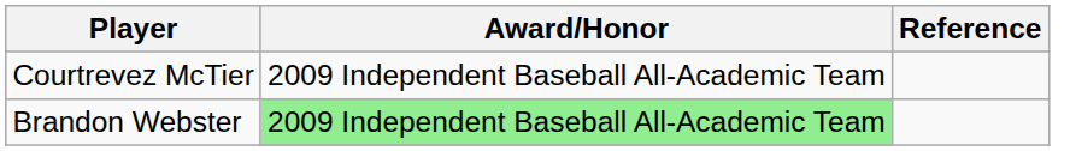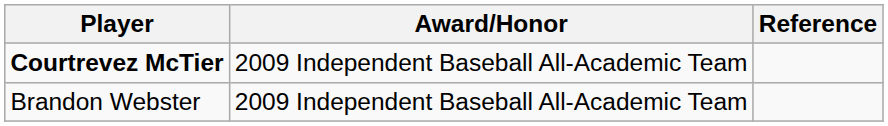row 2 | Player: normal -> bold
row 3 | Award/Honor: lightgreen background -> no background
